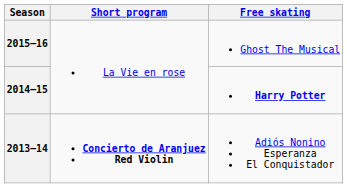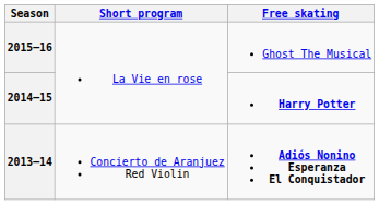2013–14 | Short program: bold -> normal
2013–14 | Free skating: normal -> bold
